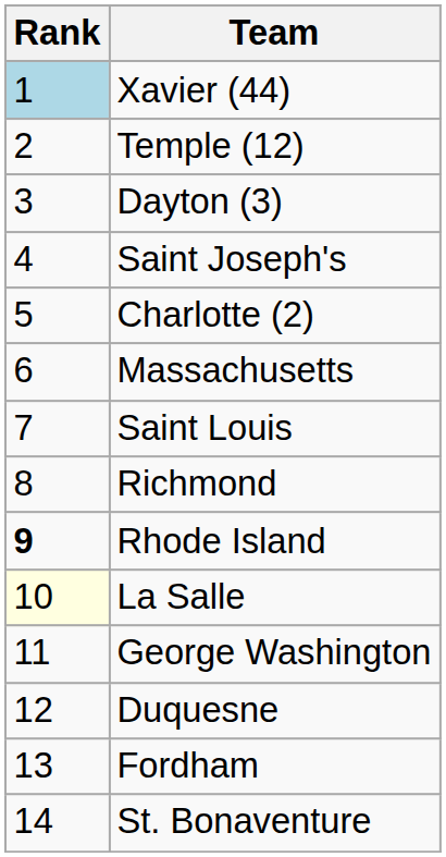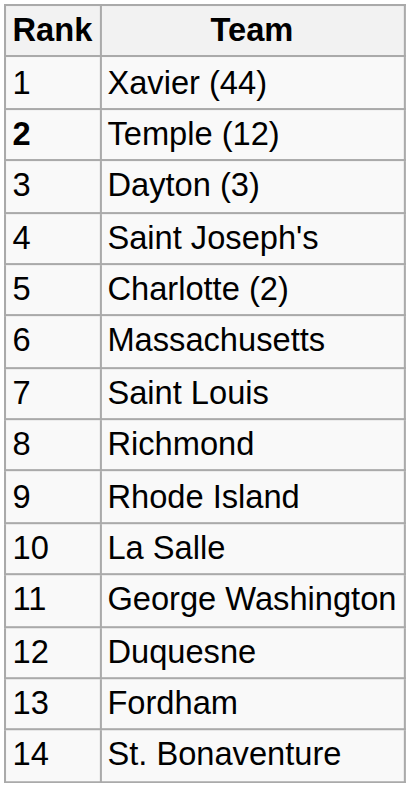Xavier (44) | Rank: lightblue background -> no background
Temple (12) | Rank: normal -> bold
Rhode Island | Rank: bold -> normal
La Salle | Rank: lightyellow background -> no background
